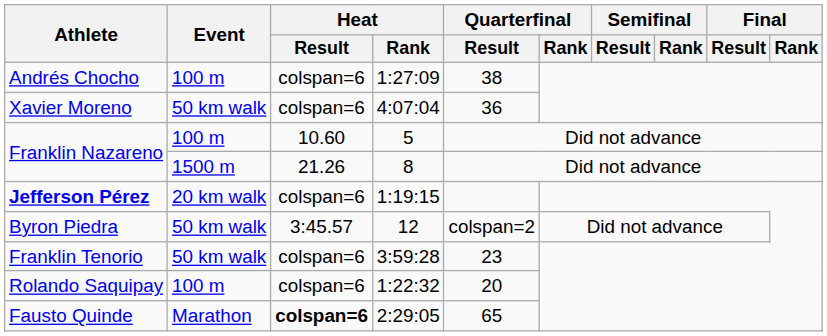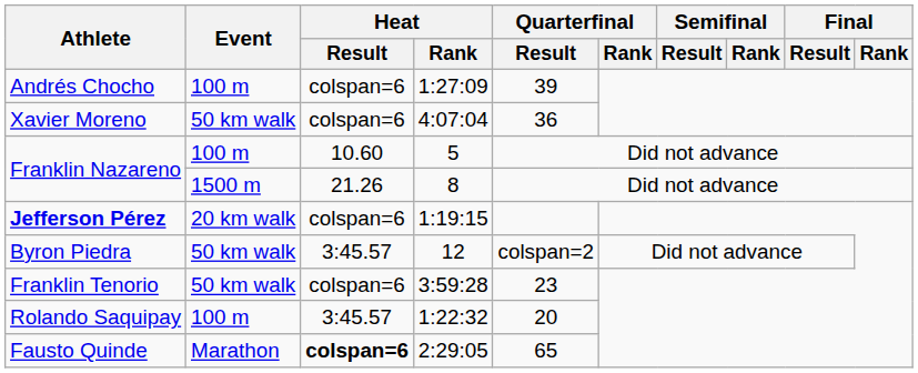1:27:09 | Quarterfinal / Result: 38 -> 39
1:22:32 | Heat / Result: colspan=6 -> 3:45.57
